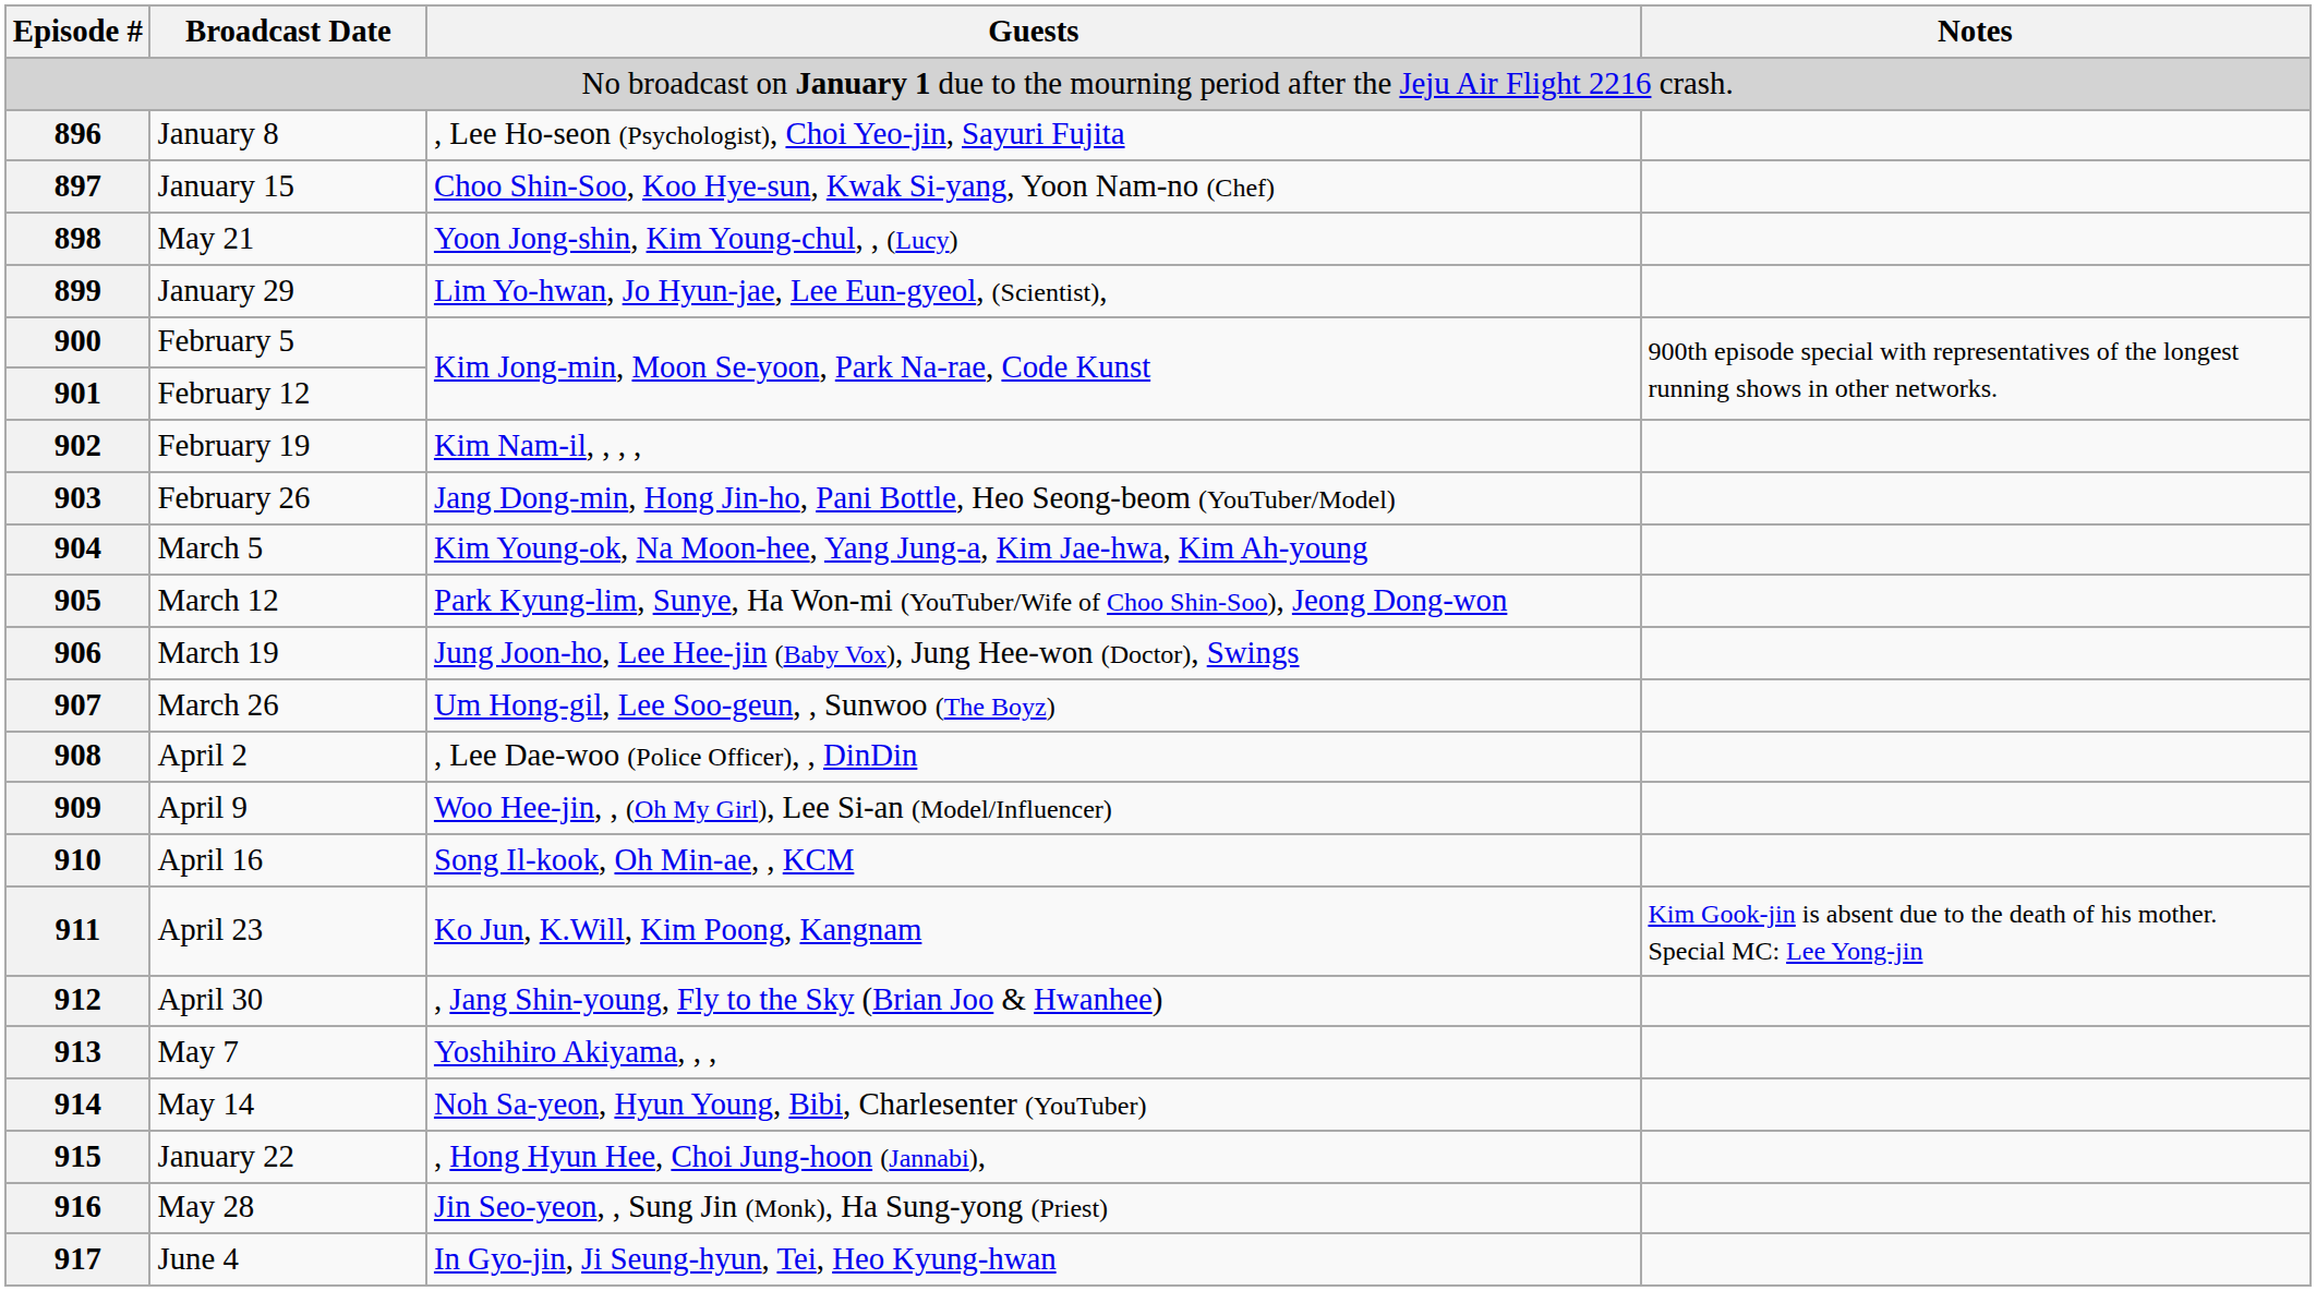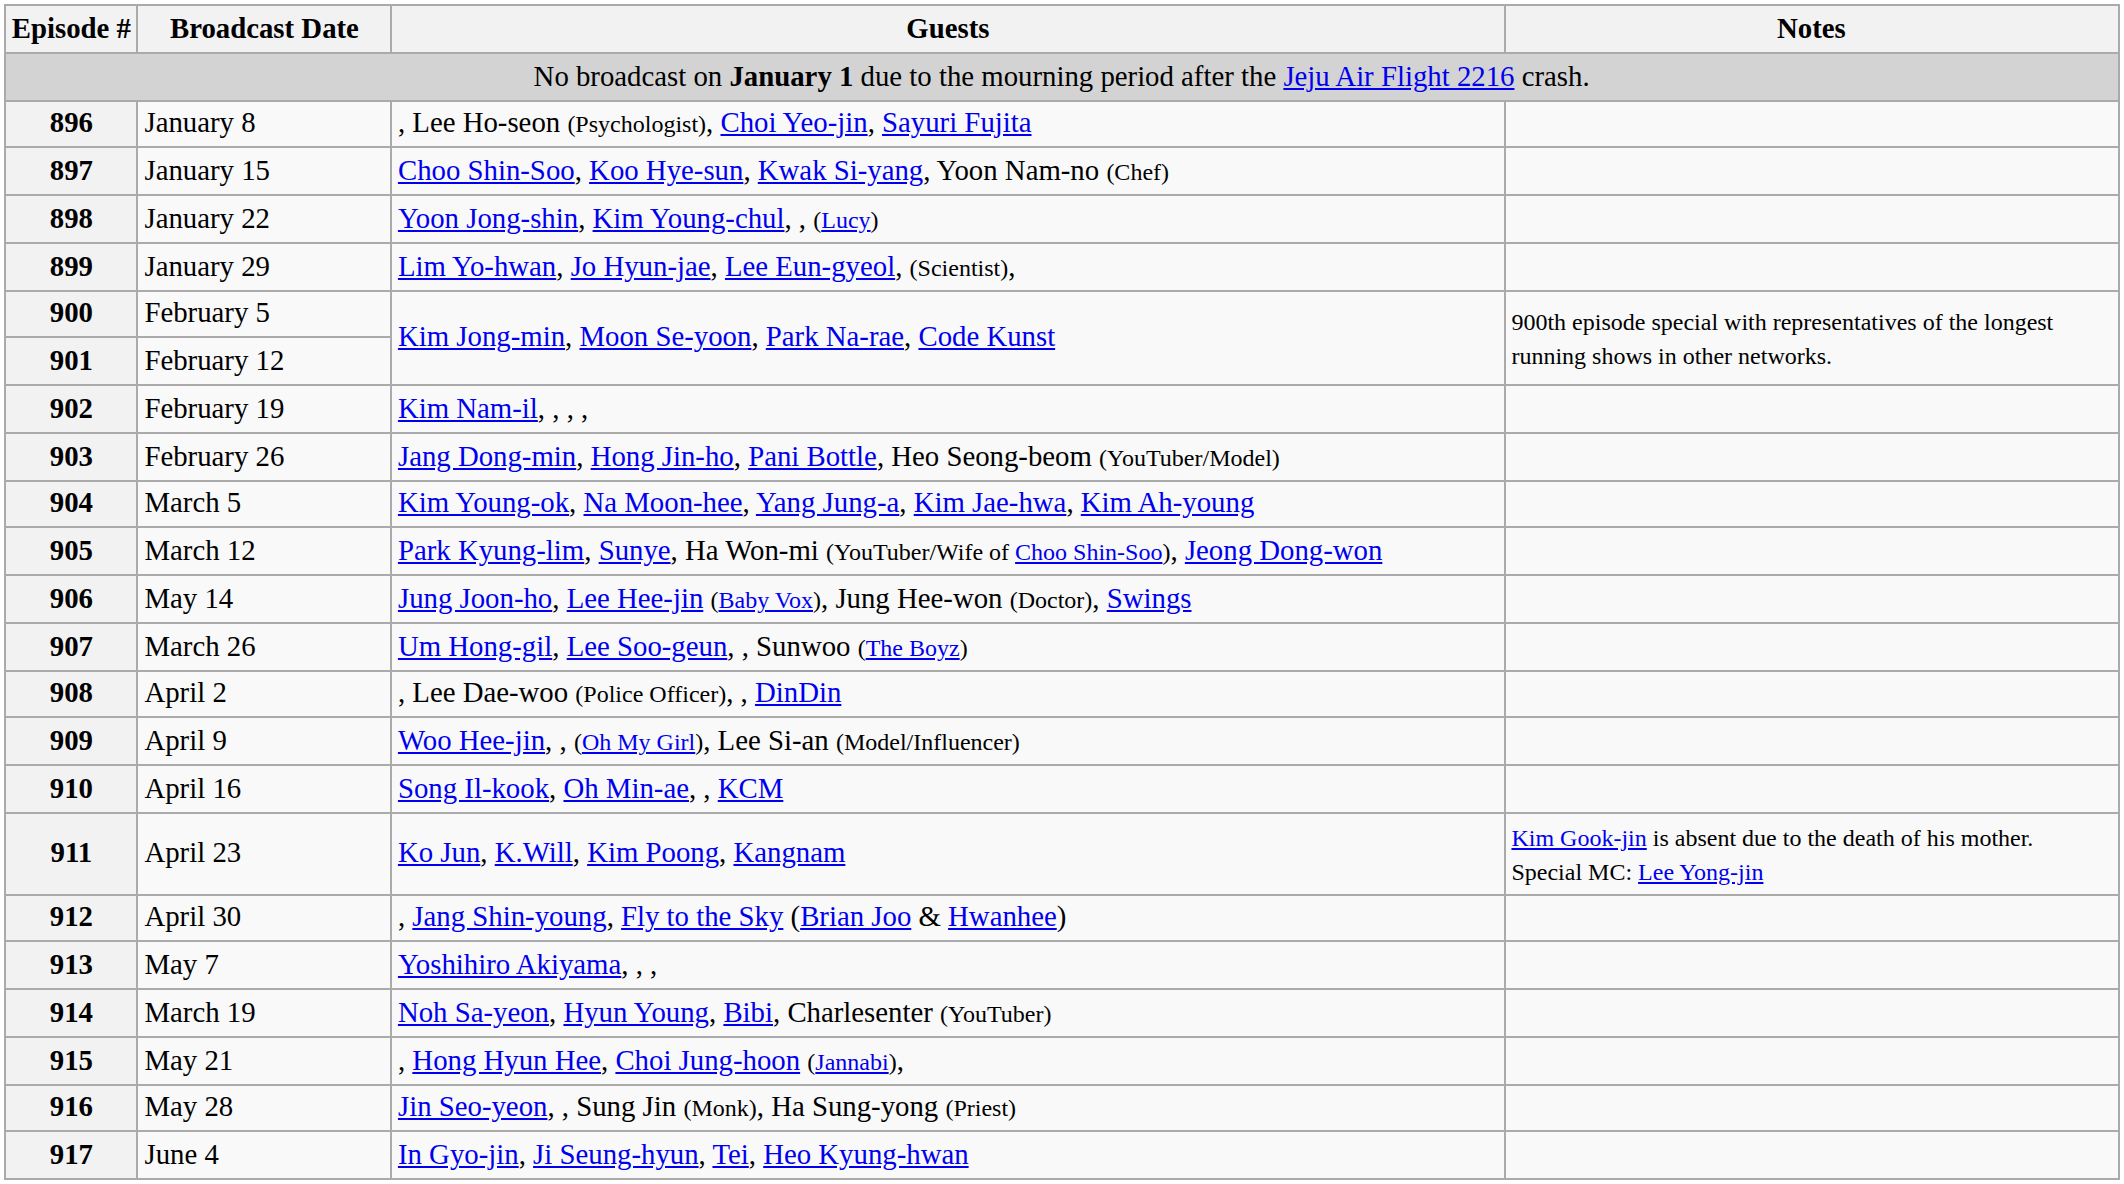898 | Broadcast Date: May 21 -> January 22
906 | Broadcast Date: March 19 -> May 14
914 | Broadcast Date: May 14 -> March 19
915 | Broadcast Date: January 22 -> May 21
